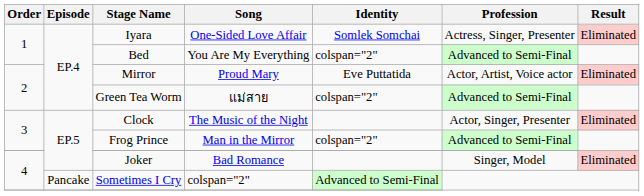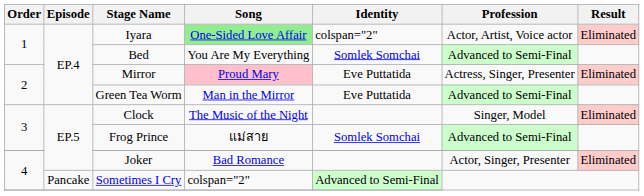Iyara | Song: no background -> lightgreen background
Iyara | Identity: Somlek Somchai -> colspan="2"
Iyara | Profession: Actress, Singer, Presenter -> Actor, Artist, Voice actor
Bed | Identity: colspan="2" -> Somlek Somchai
Mirror | Song: no background -> pink background
Mirror | Profession: Actor, Artist, Voice actor -> Actress, Singer, Presenter
Green Tea Worm | Song: แม่สาย -> Man in the Mirror
Green Tea Worm | Identity: colspan="2" -> Eve Puttatida
Clock | Profession: Actor, Singer, Presenter -> Singer, Model
Frog Prince | Song: Man in the Mirror -> แม่สาย
Frog Prince | Identity: colspan="2" -> Somlek Somchai
Joker | Profession: Singer, Model -> Actor, Singer, Presenter
